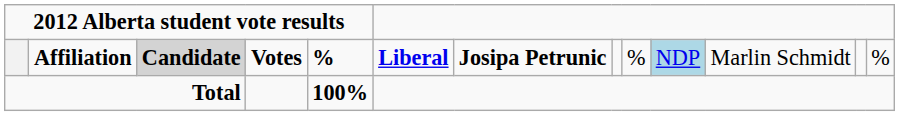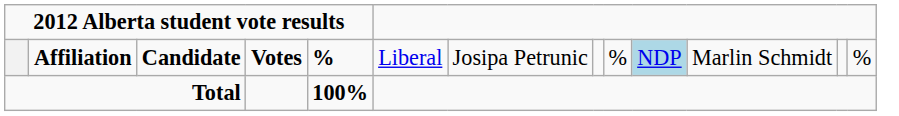row 2 | column 3: lightgrey background -> no background
row 2 | column 6: bold -> normal
row 2 | column 7: bold -> normal
